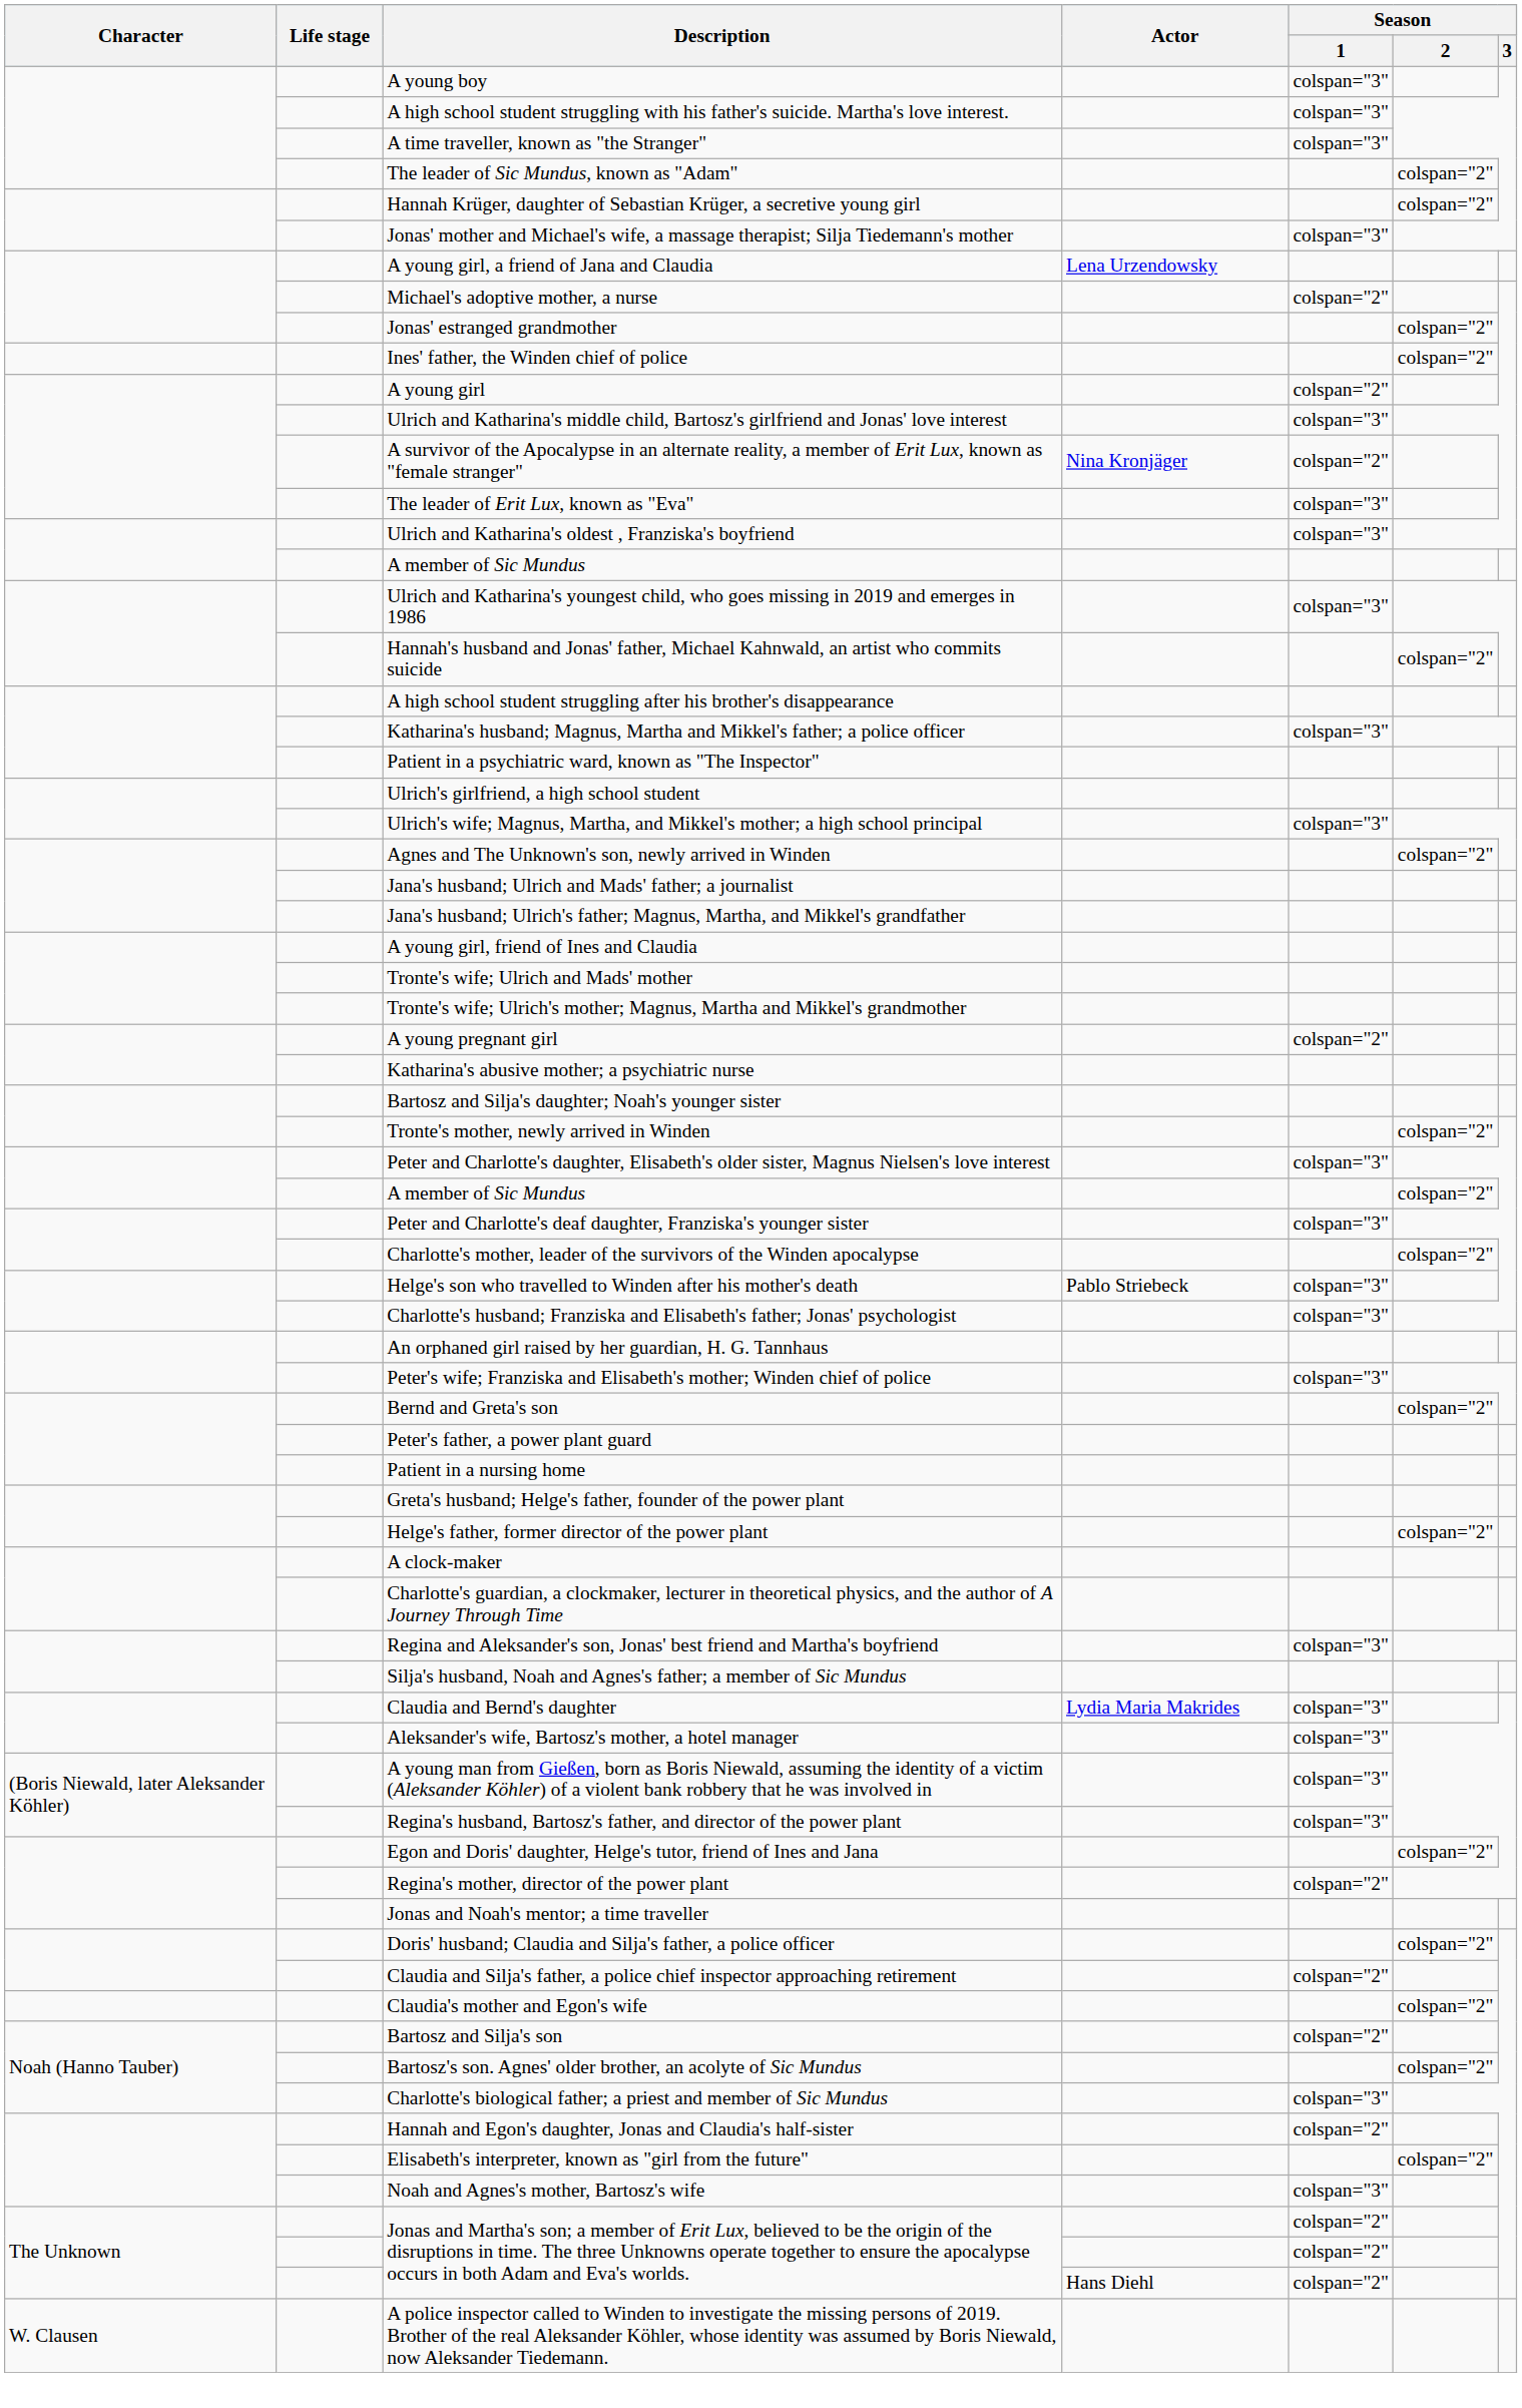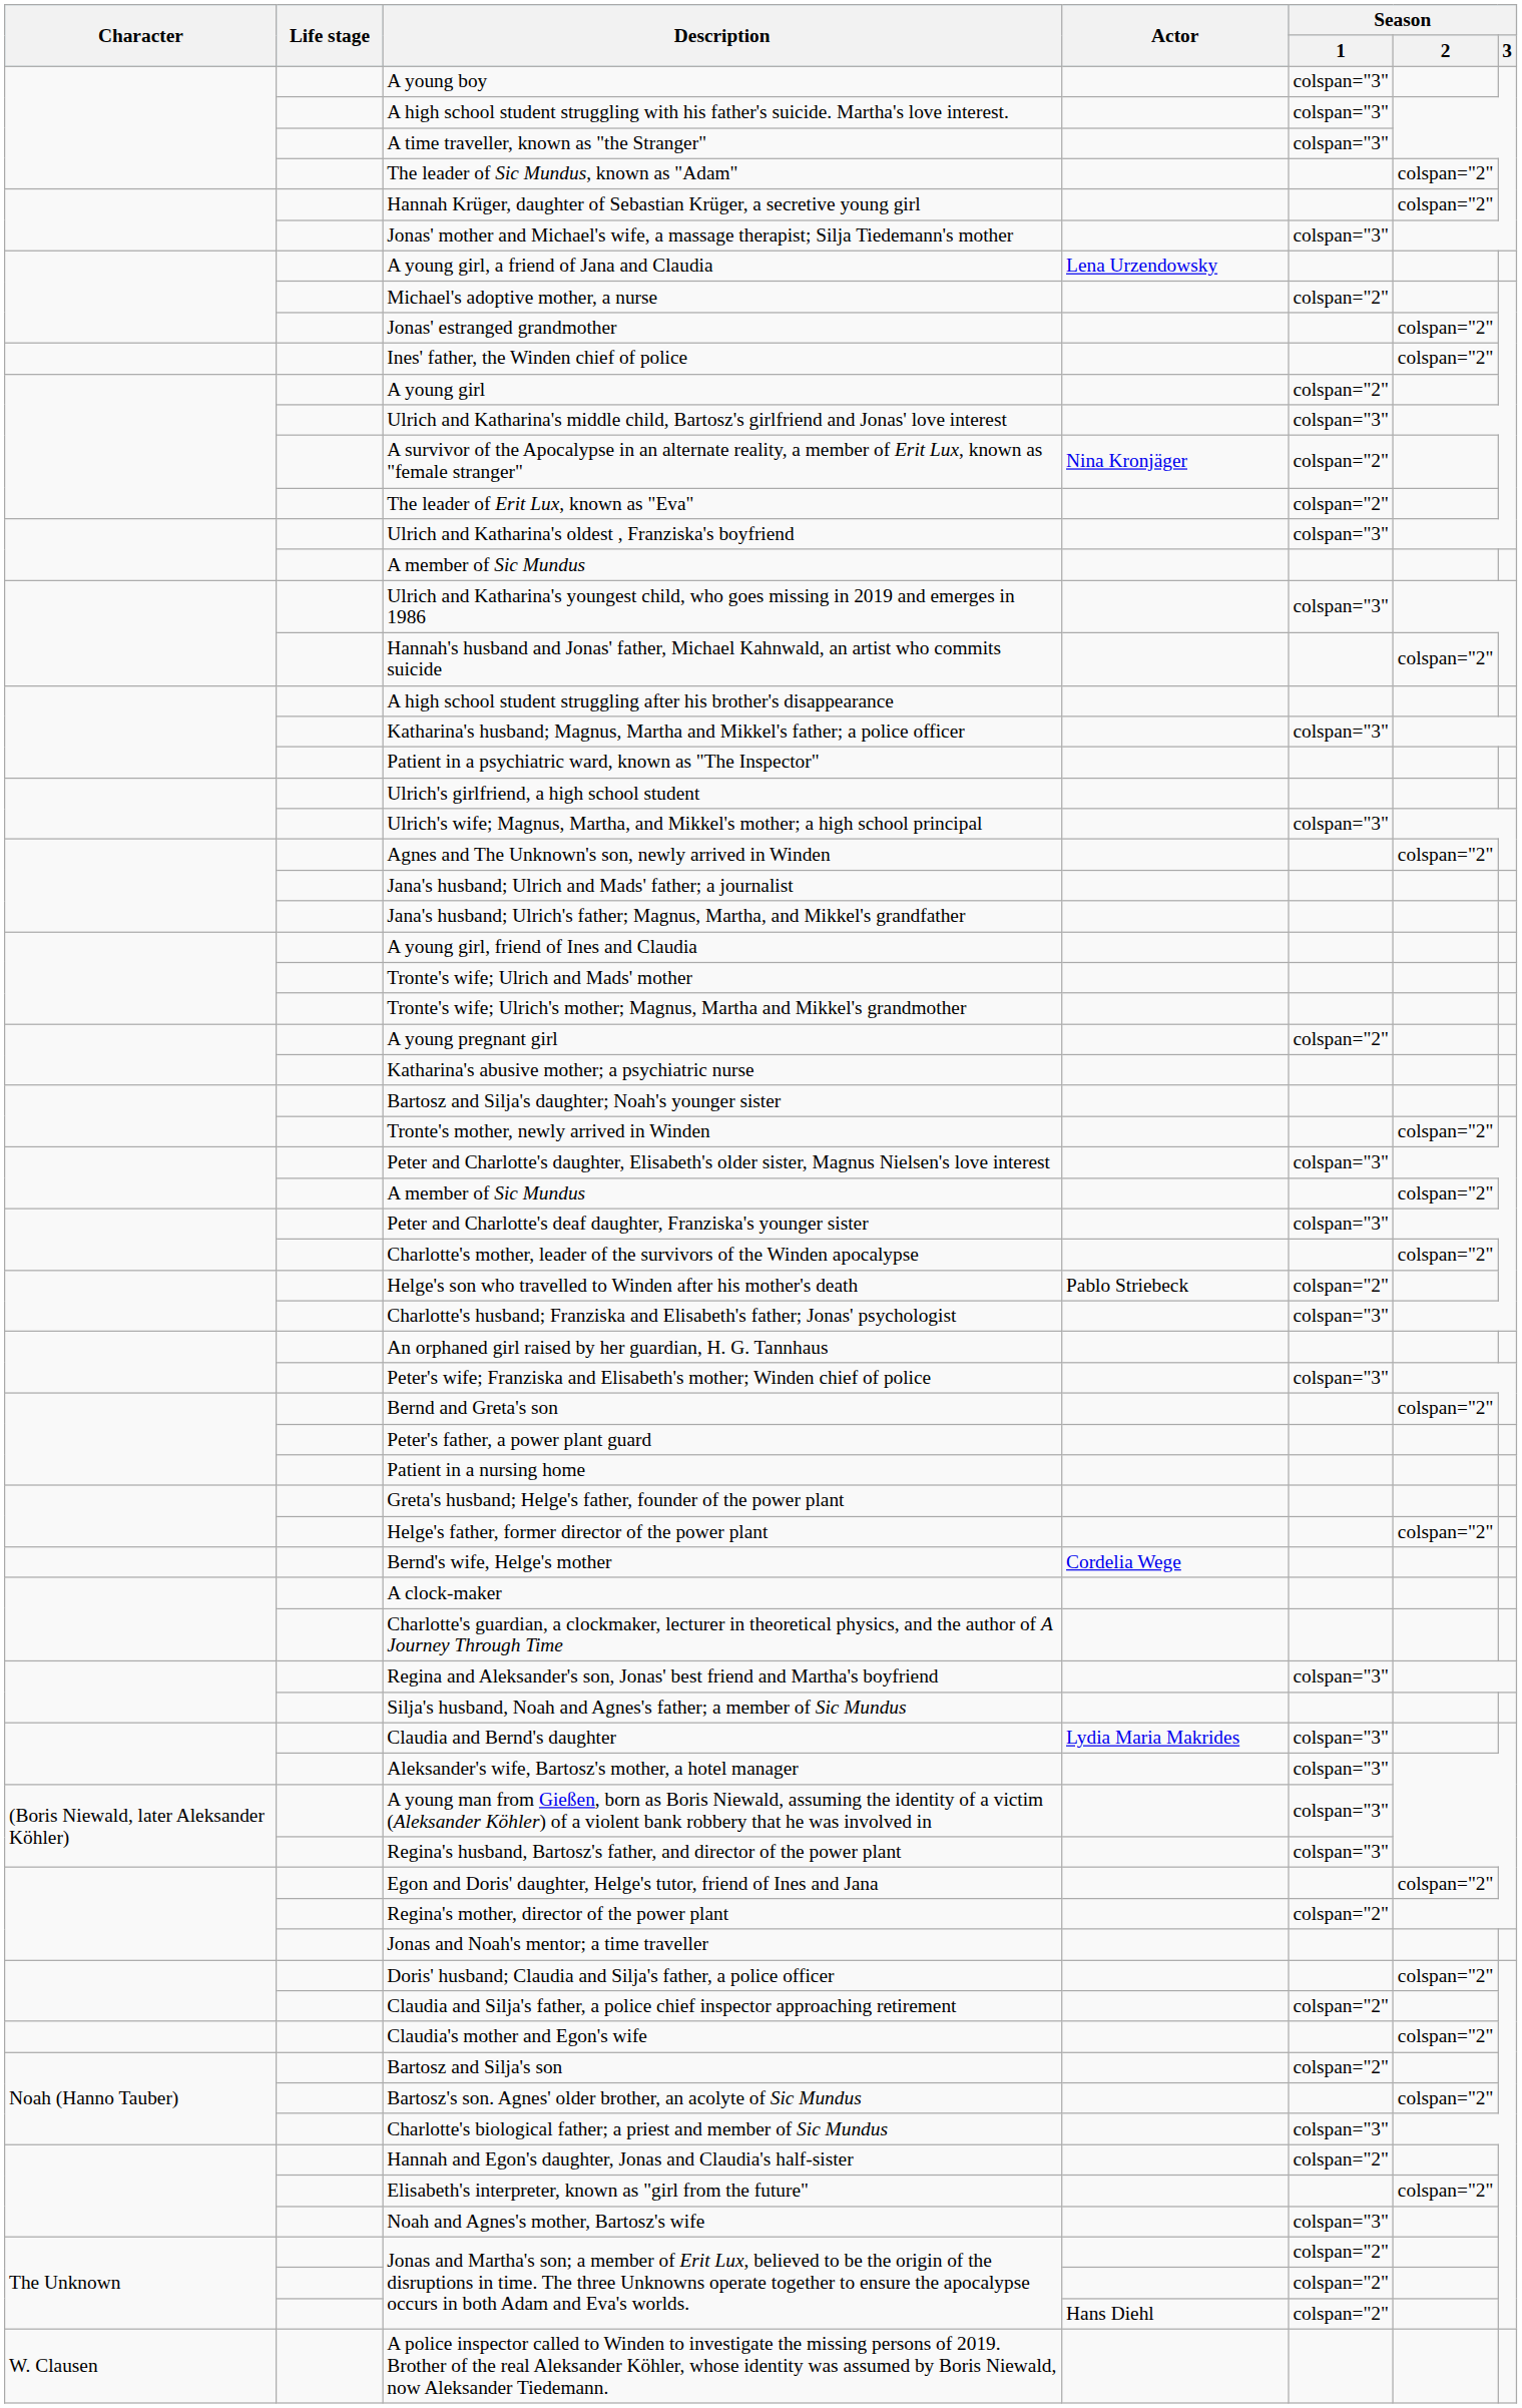The leader of Erit Lux, known as "Eva" | Season / 1: colspan="3" -> colspan="2"
Helge's son who travelled to Winden after his mother's death | Season / 1: colspan="3" -> colspan="2"
+ row: Bernd's wife, Helge's mother | Cordelia Wege
